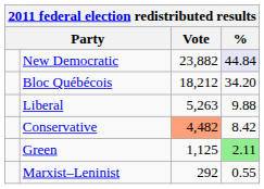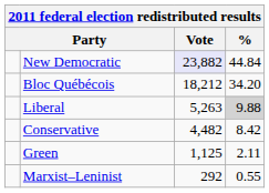New Democratic | Vote: no background -> lavender background
New Democratic | %: lavender background -> no background
Liberal | %: no background -> lightgrey background
Conservative | Vote: lightsalmon background -> no background
Green | %: lightgreen background -> no background
